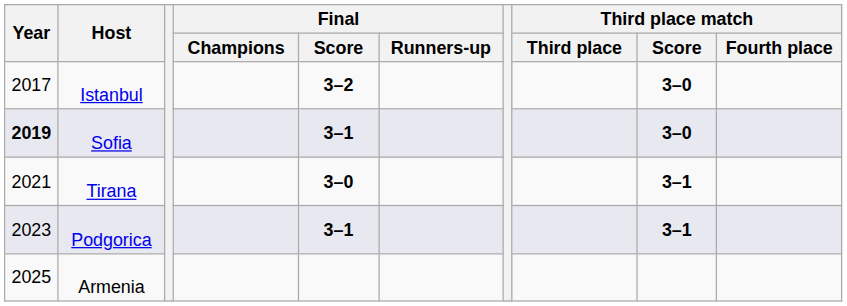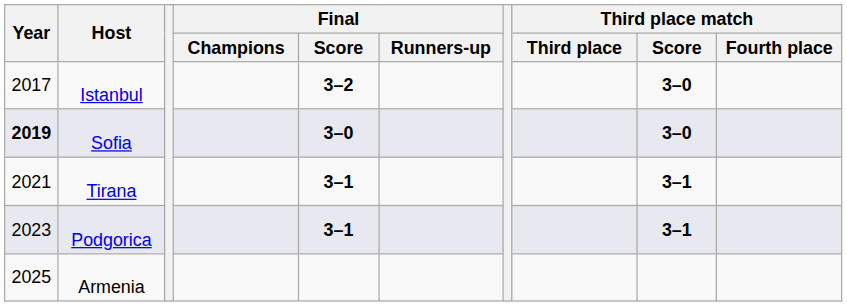Sofia | Final / Score: 3–1 -> 3–0
Tirana | Final / Score: 3–0 -> 3–1
